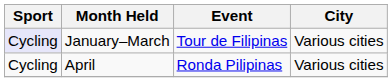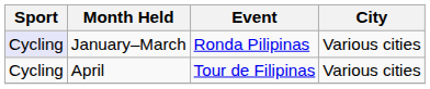January–March | Event: Tour de Filipinas -> Ronda Pilipinas
April | Event: Ronda Pilipinas -> Tour de Filipinas
